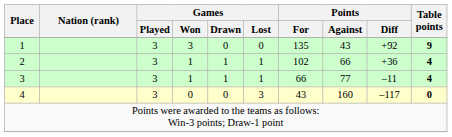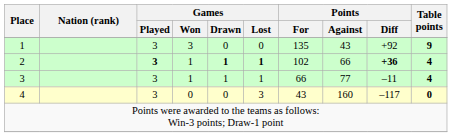2 | Games / Played: normal -> bold
2 | Games / Drawn: normal -> bold
2 | Games / Lost: normal -> bold
2 | Points / Diff: normal -> bold
